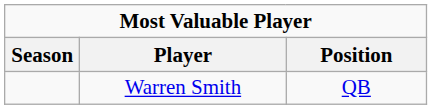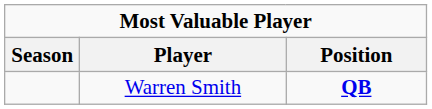Warren Smith | Position: normal -> bold
